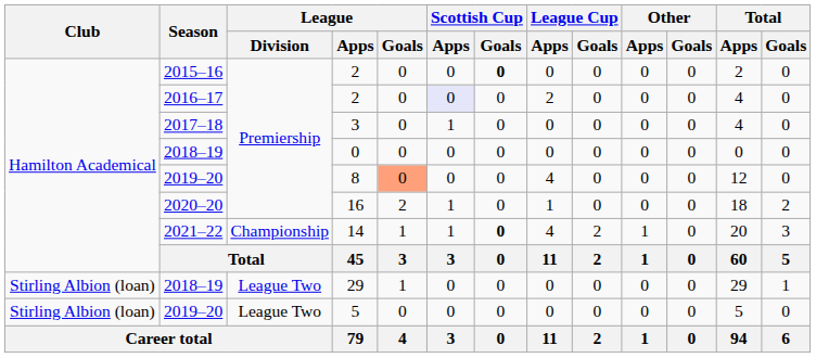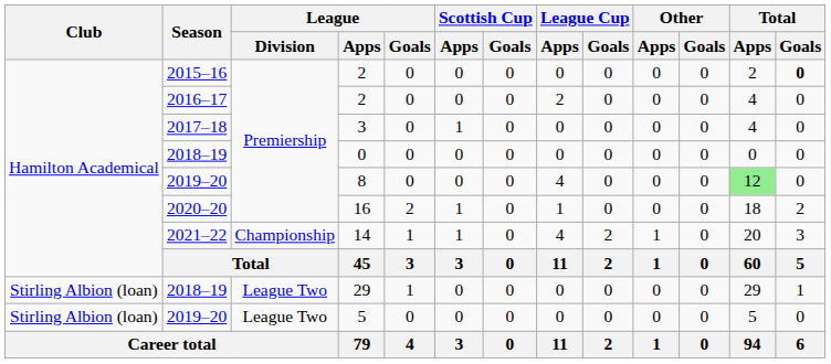2015–16 / 2 | Scottish Cup / Goals: bold -> normal
2015–16 / 2 | Total / Goals: normal -> bold
2016–17 / 2 | Scottish Cup / Apps: lavender background -> no background
8 | League / Goals: lightsalmon background -> no background
8 | Total / Apps: no background -> lightgreen background
14 | Scottish Cup / Goals: bold -> normal
